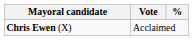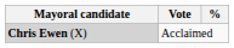Chris Ewen (X) | Mayoral candidate: no background -> lightgrey background
